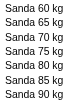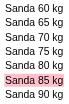Sanda 85 kg | column 1: no background -> pink background
